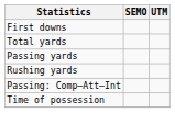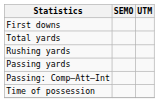rows swapped: Rushing yards <-> Passing yards
